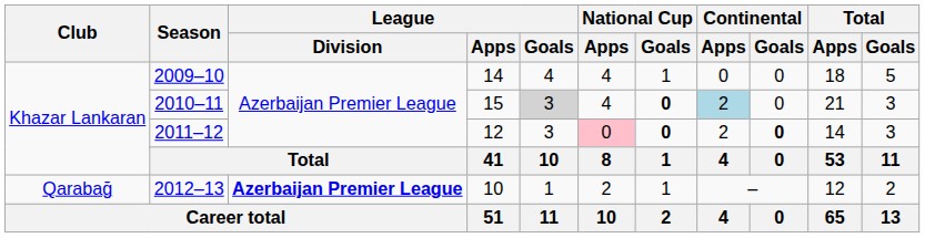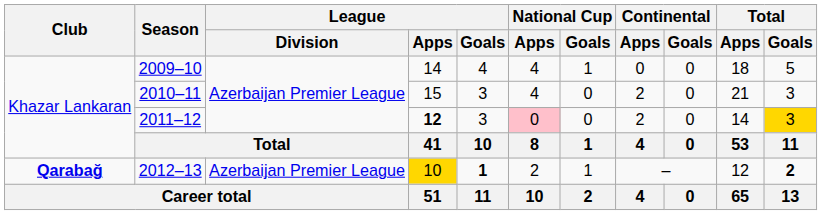2010–11 | League / Goals: lightgrey background -> no background
2010–11 | National Cup / Goals: bold -> normal
2010–11 | Continental / Apps: lightblue background -> no background
2011–12 | League / Apps: normal -> bold
2011–12 | National Cup / Goals: bold -> normal
2011–12 | Continental / Goals: bold -> normal
2011–12 | Total / Goals: no background -> gold background
2012–13 | Club: normal -> bold
2012–13 | League / Division: bold -> normal
2012–13 | League / Apps: no background -> gold background
2012–13 | League / Goals: normal -> bold
2012–13 | Total / Goals: normal -> bold
